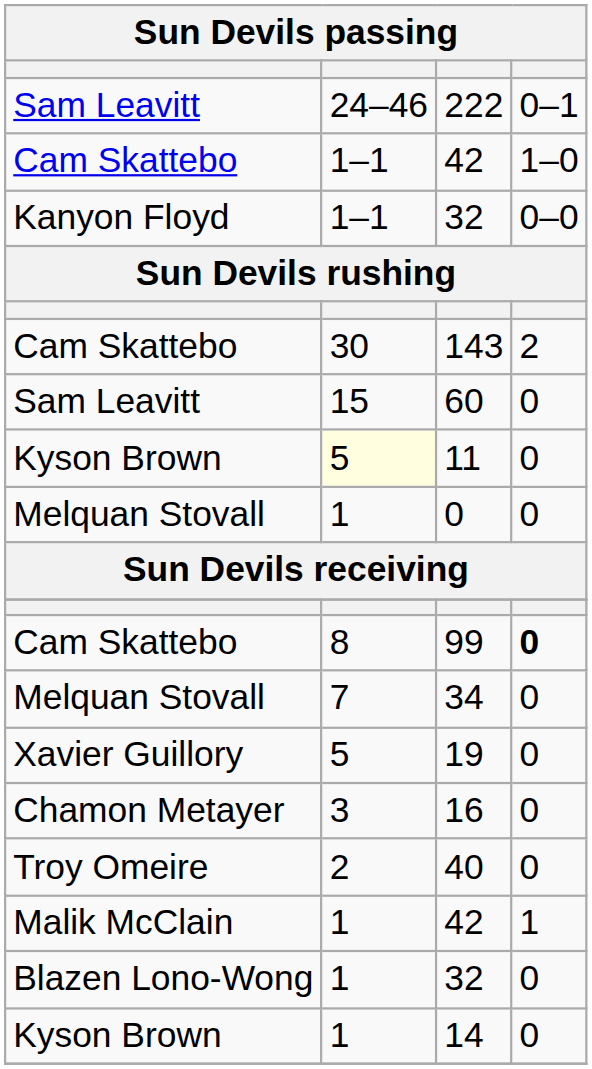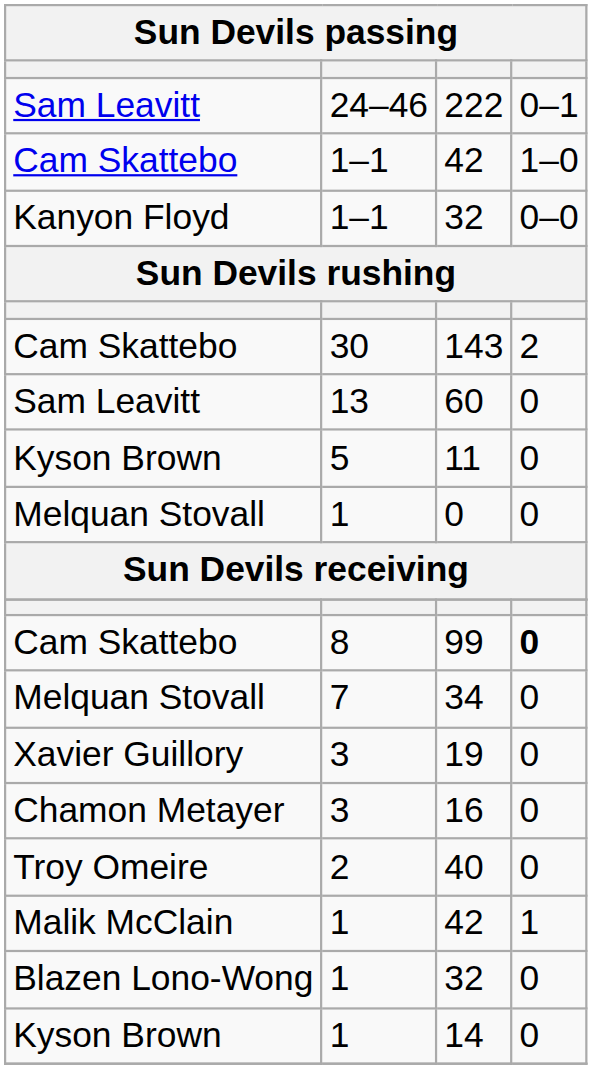60 | column 2: 15 -> 13
11 | column 2: lightyellow background -> no background
19 | column 2: 5 -> 3
